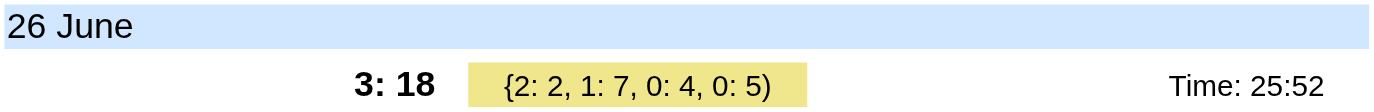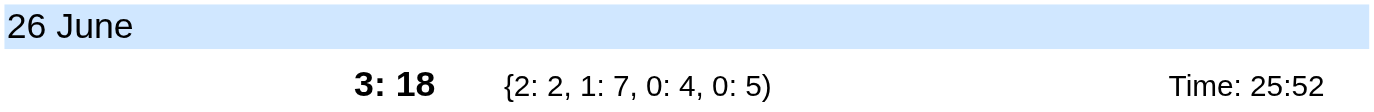row 2 | column 2: khaki background -> no background
